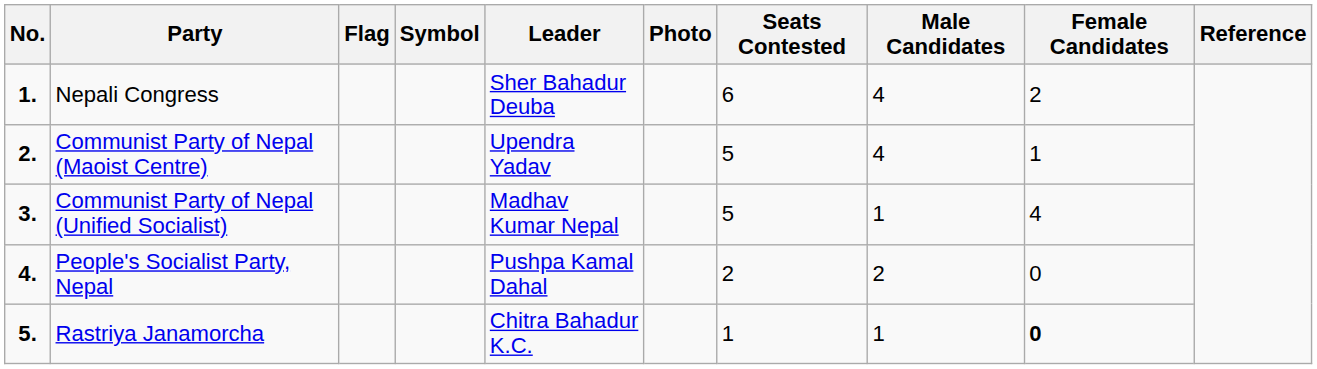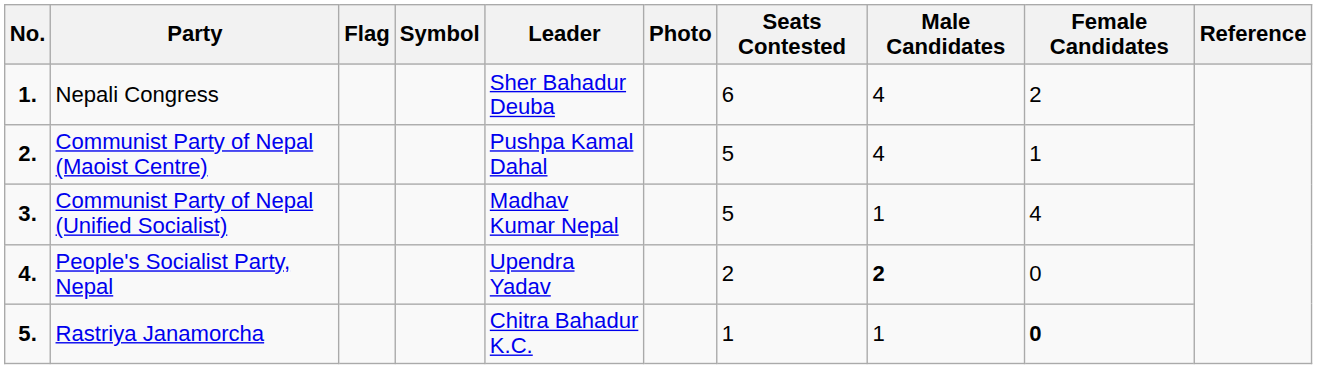Communist Party of Nepal (Maoist Centre) | Leader: Upendra Yadav -> Pushpa Kamal Dahal
People's Socialist Party, Nepal | Leader: Pushpa Kamal Dahal -> Upendra Yadav
People's Socialist Party, Nepal | Male Candidates: normal -> bold
